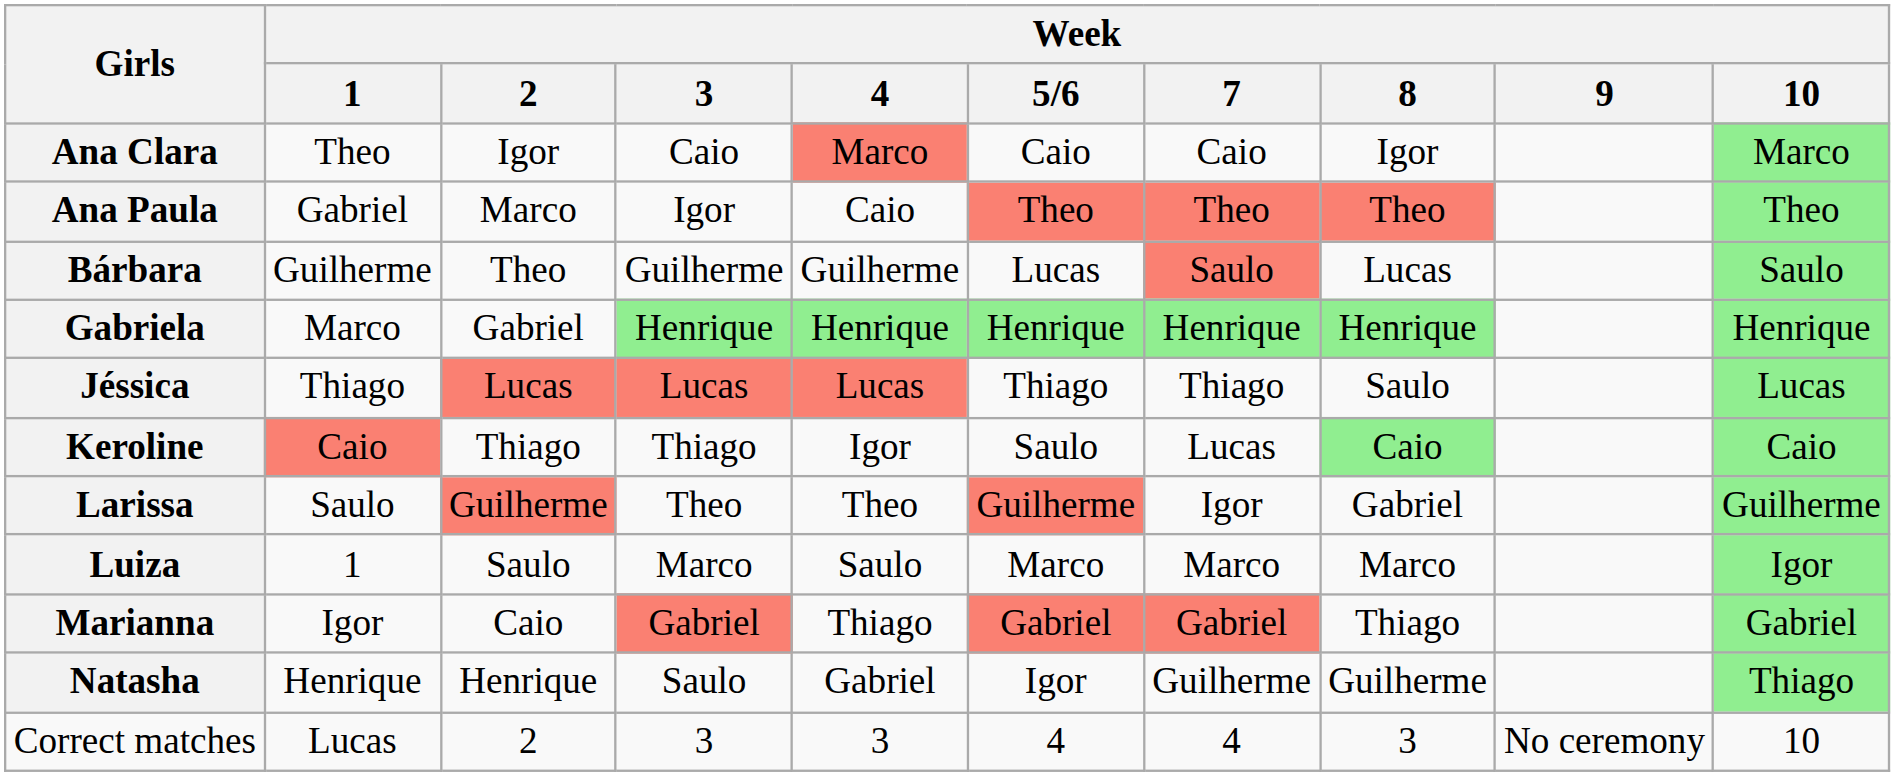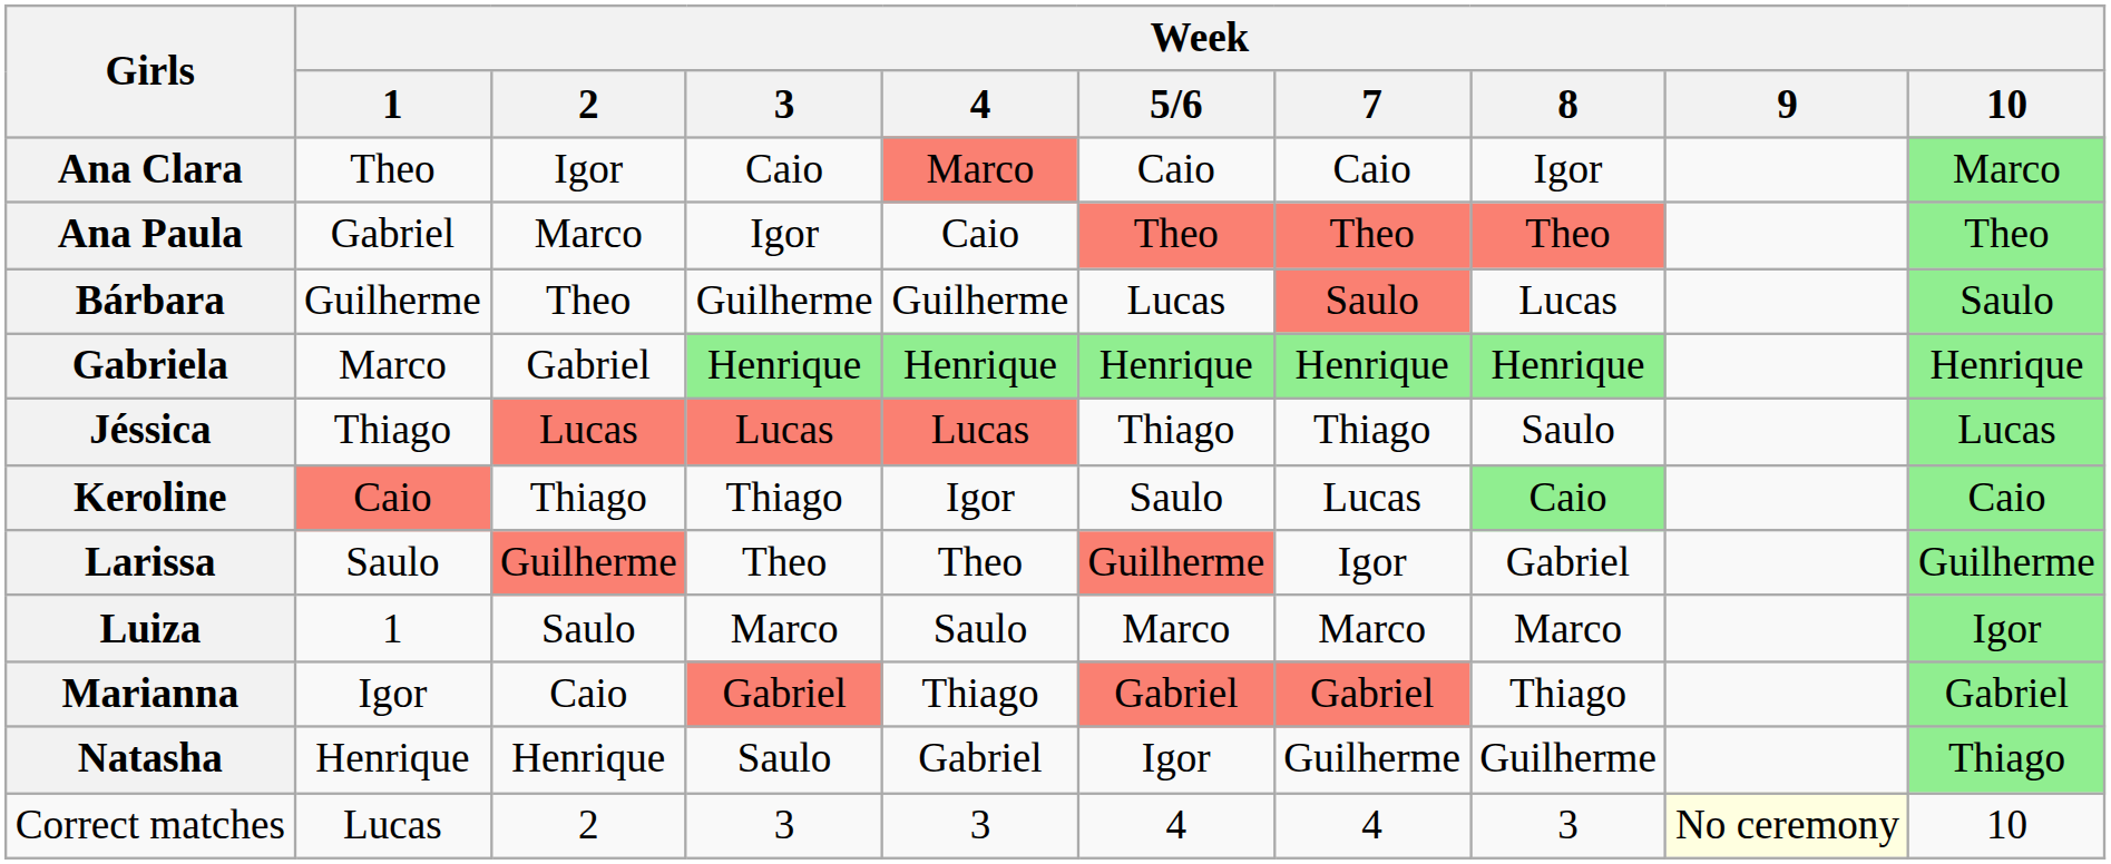Correct matches | Week / 9: no background -> lightyellow background
